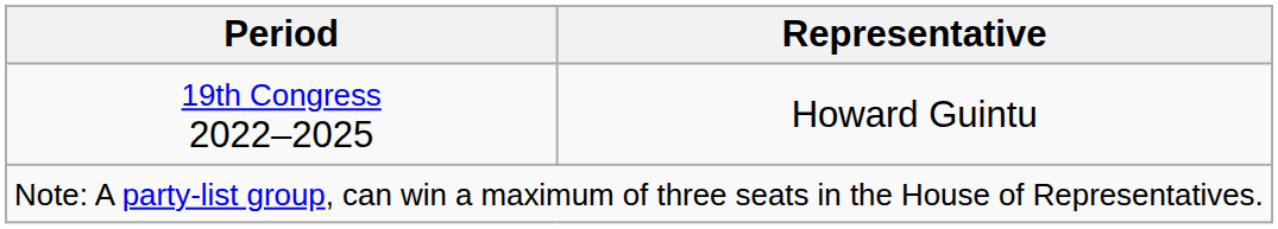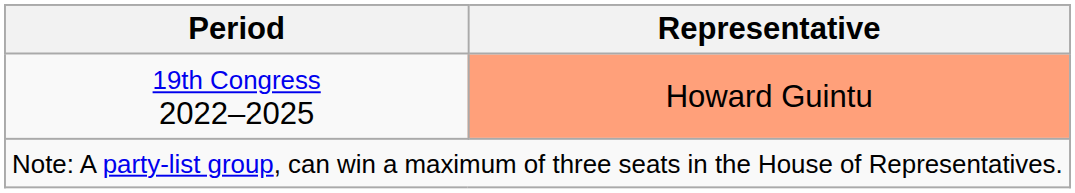19th Congress 2022–2025 | Representative: no background -> lightsalmon background
